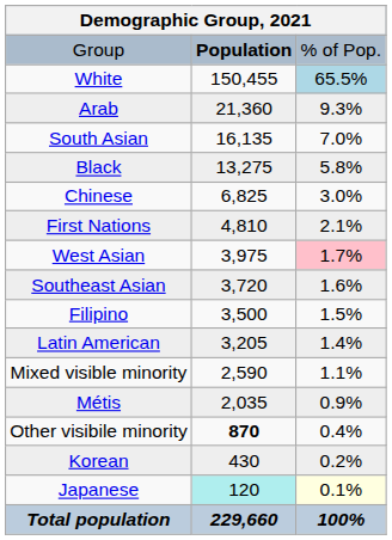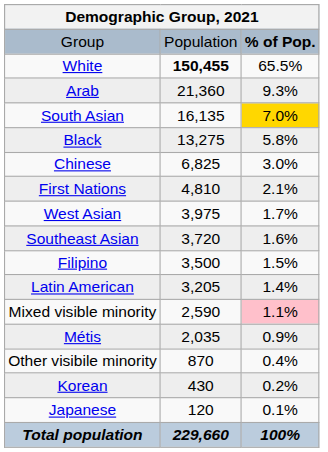Group | column 2: bold -> normal
Group | column 3: normal -> bold
White | column 2: normal -> bold
White | column 3: lightblue background -> no background
South Asian | column 3: no background -> gold background
West Asian | column 3: pink background -> no background
Mixed visible minority | column 3: no background -> pink background
Other visibile minority | column 2: bold -> normal
Japanese | column 2: paleturquoise background -> no background
Japanese | column 3: lightyellow background -> no background
